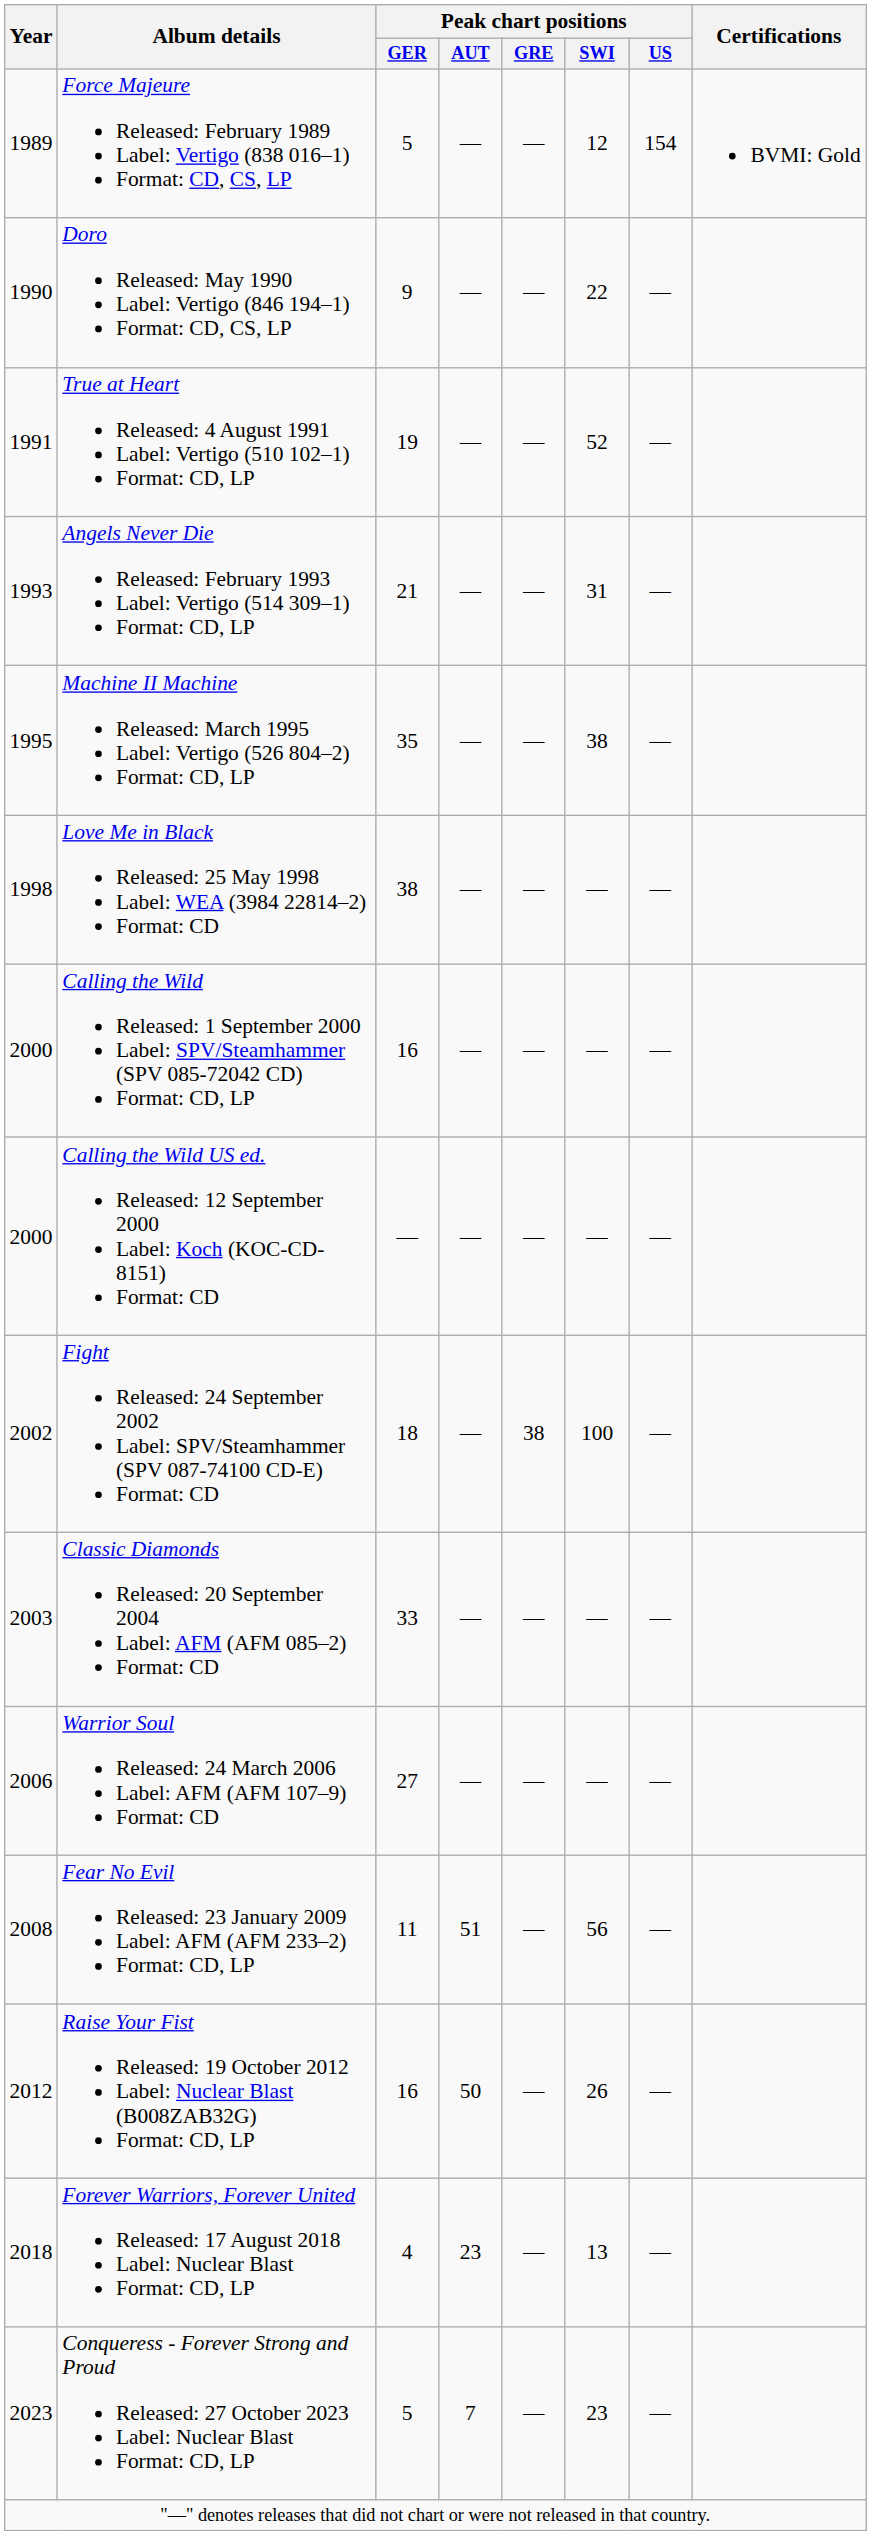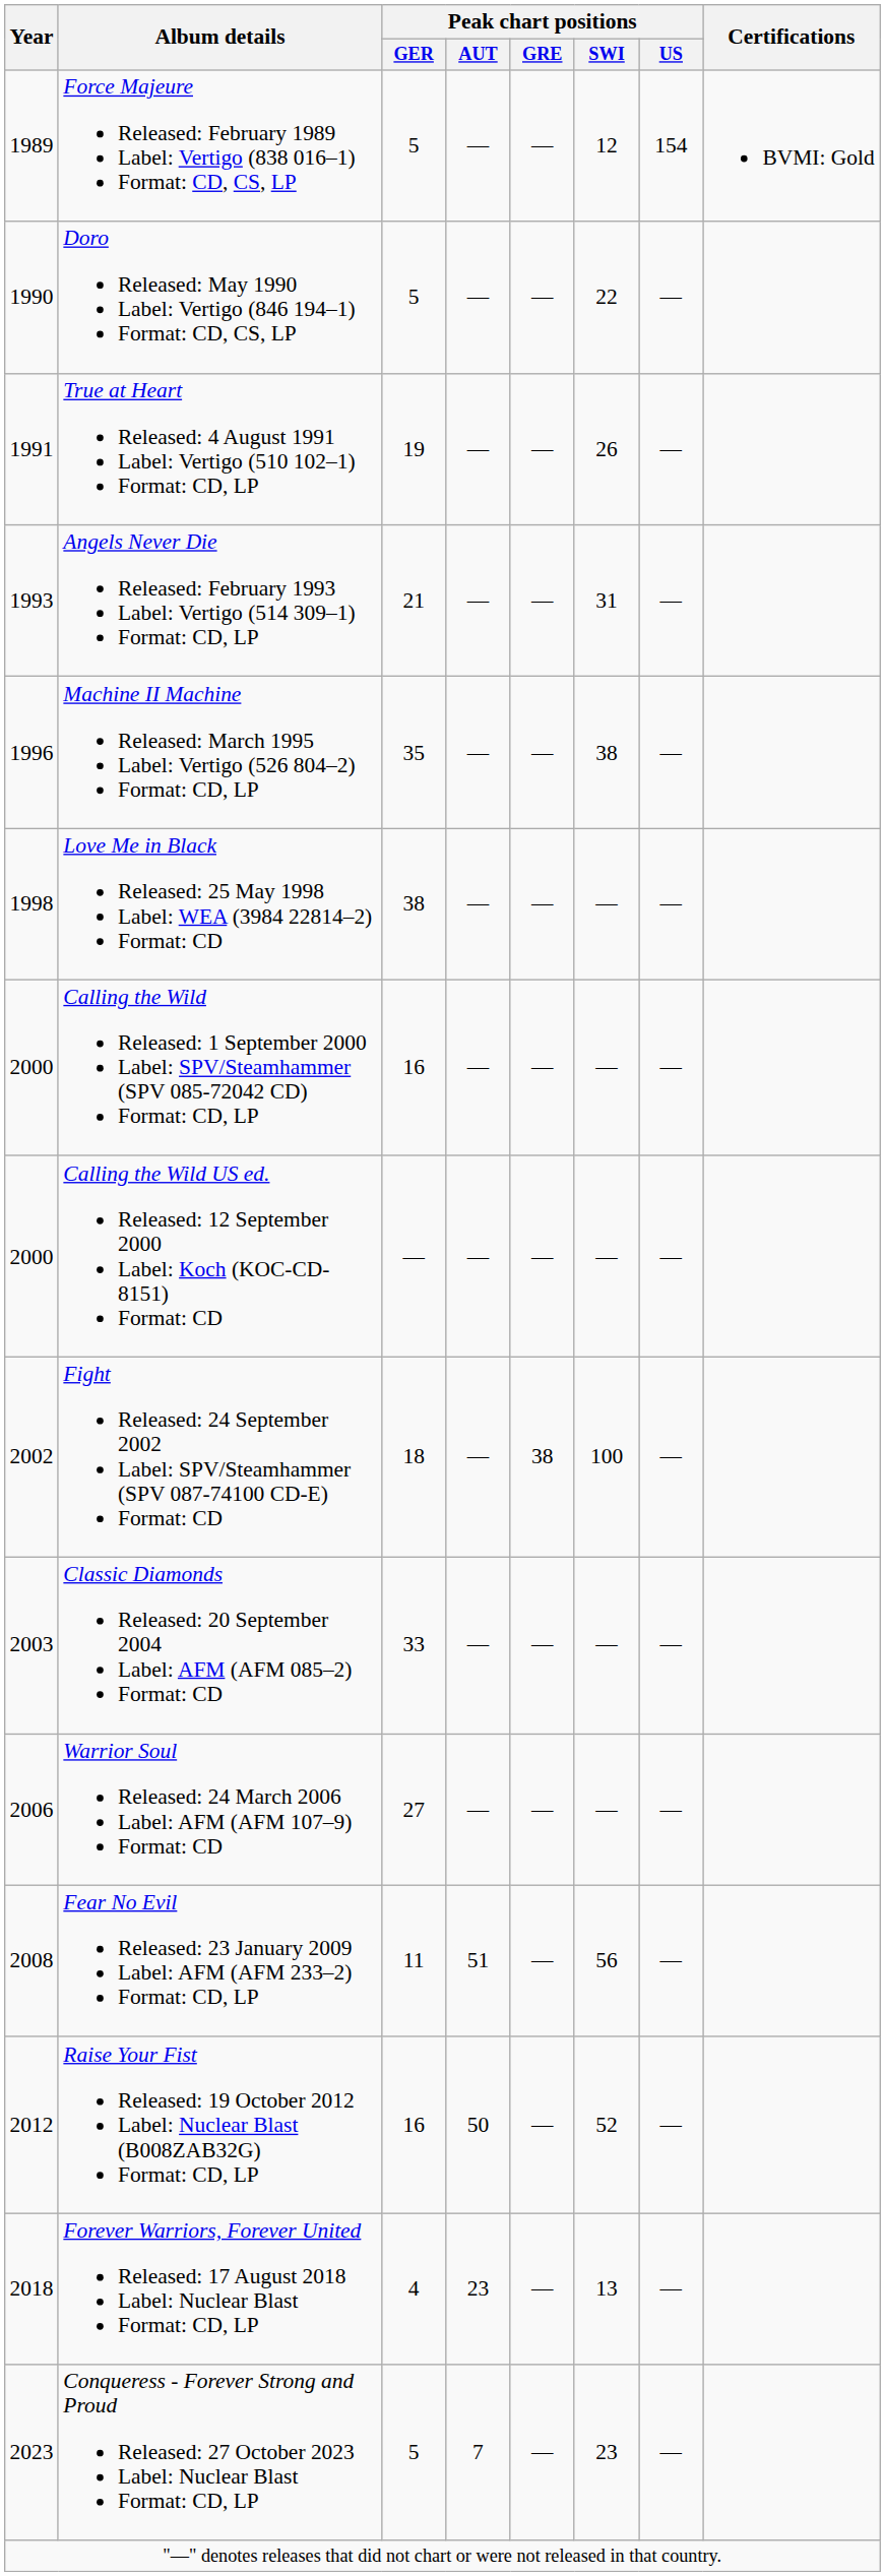row 4 | Peak chart positions / GER: 9 -> 5
row 5 | Peak chart positions / SWI: 52 -> 26
row 7 | Year: 1995 -> 1996
row 15 | Peak chart positions / SWI: 26 -> 52
